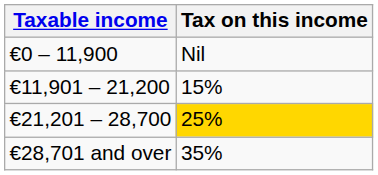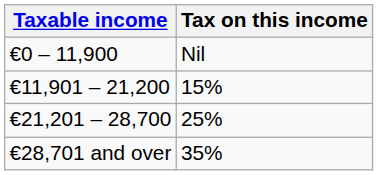€21,201 – 28,700 | Tax on this income: gold background -> no background
